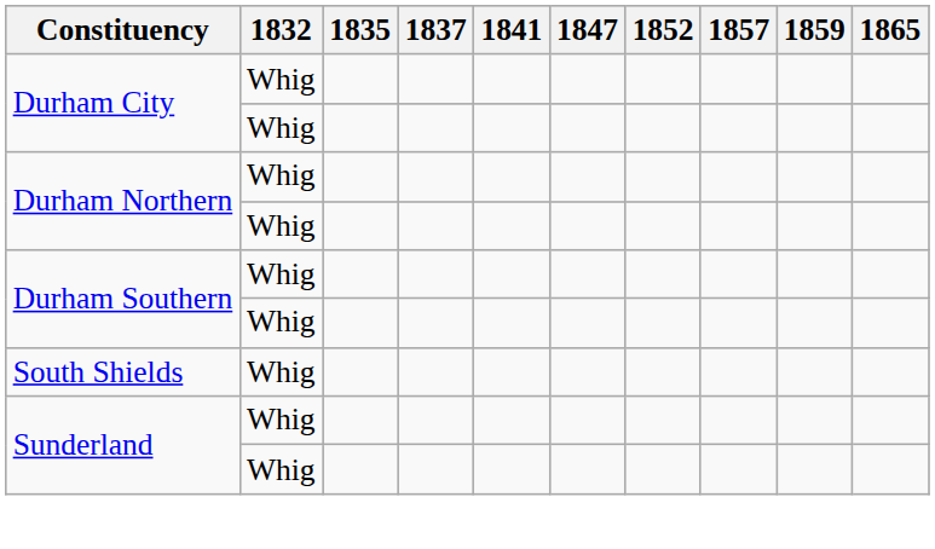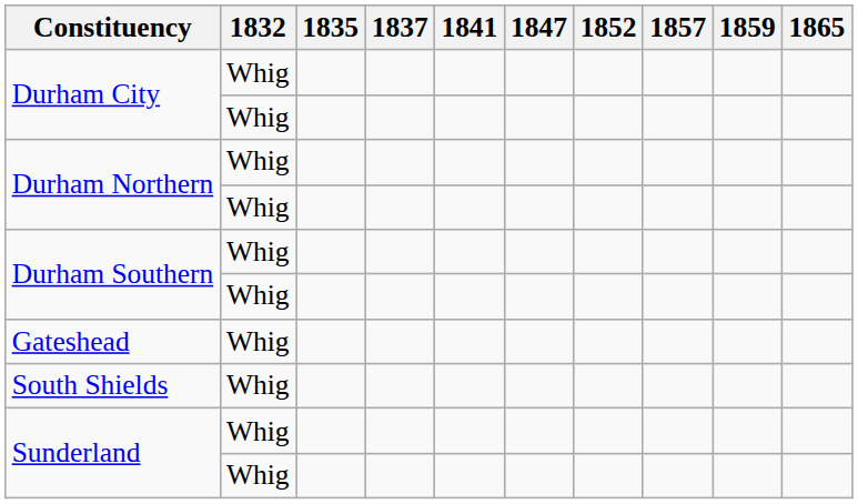+ row: Gateshead | Whig
